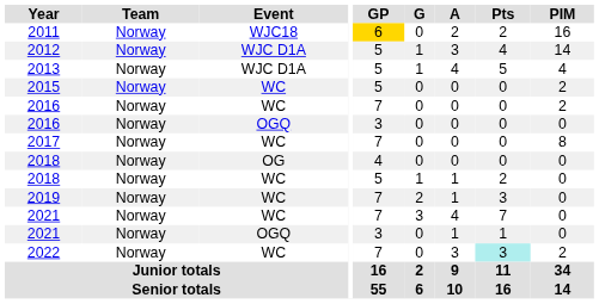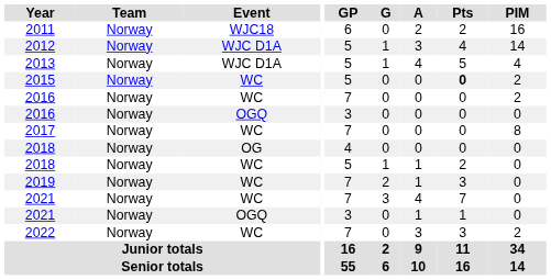2011 | GP: gold background -> no background
2015 | Pts: normal -> bold
2022 | Pts: paleturquoise background -> no background
